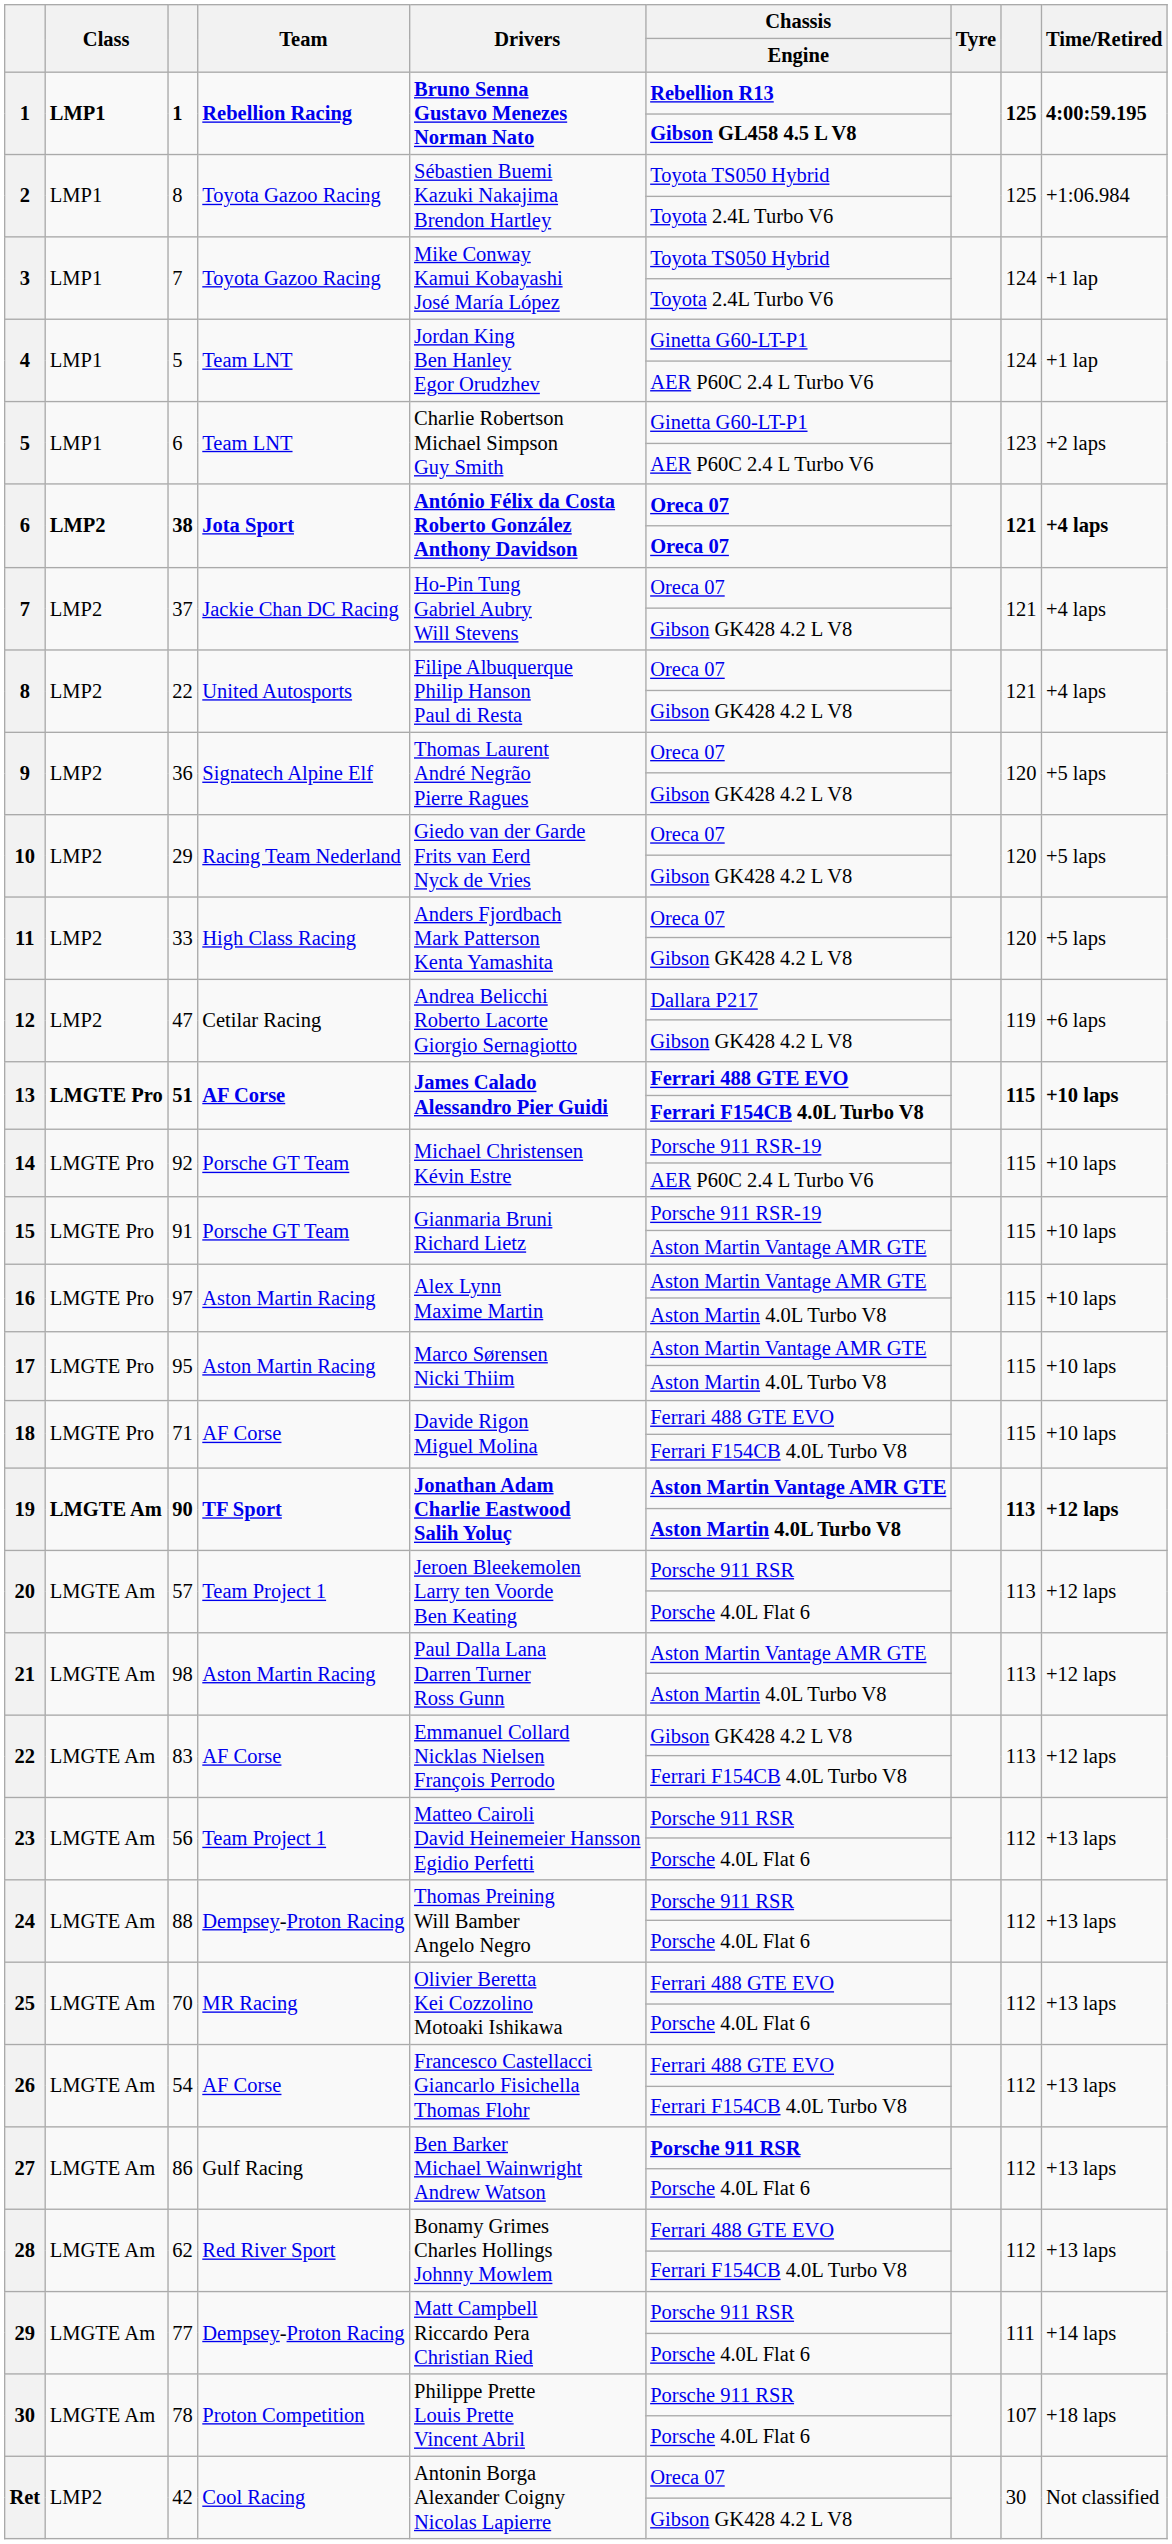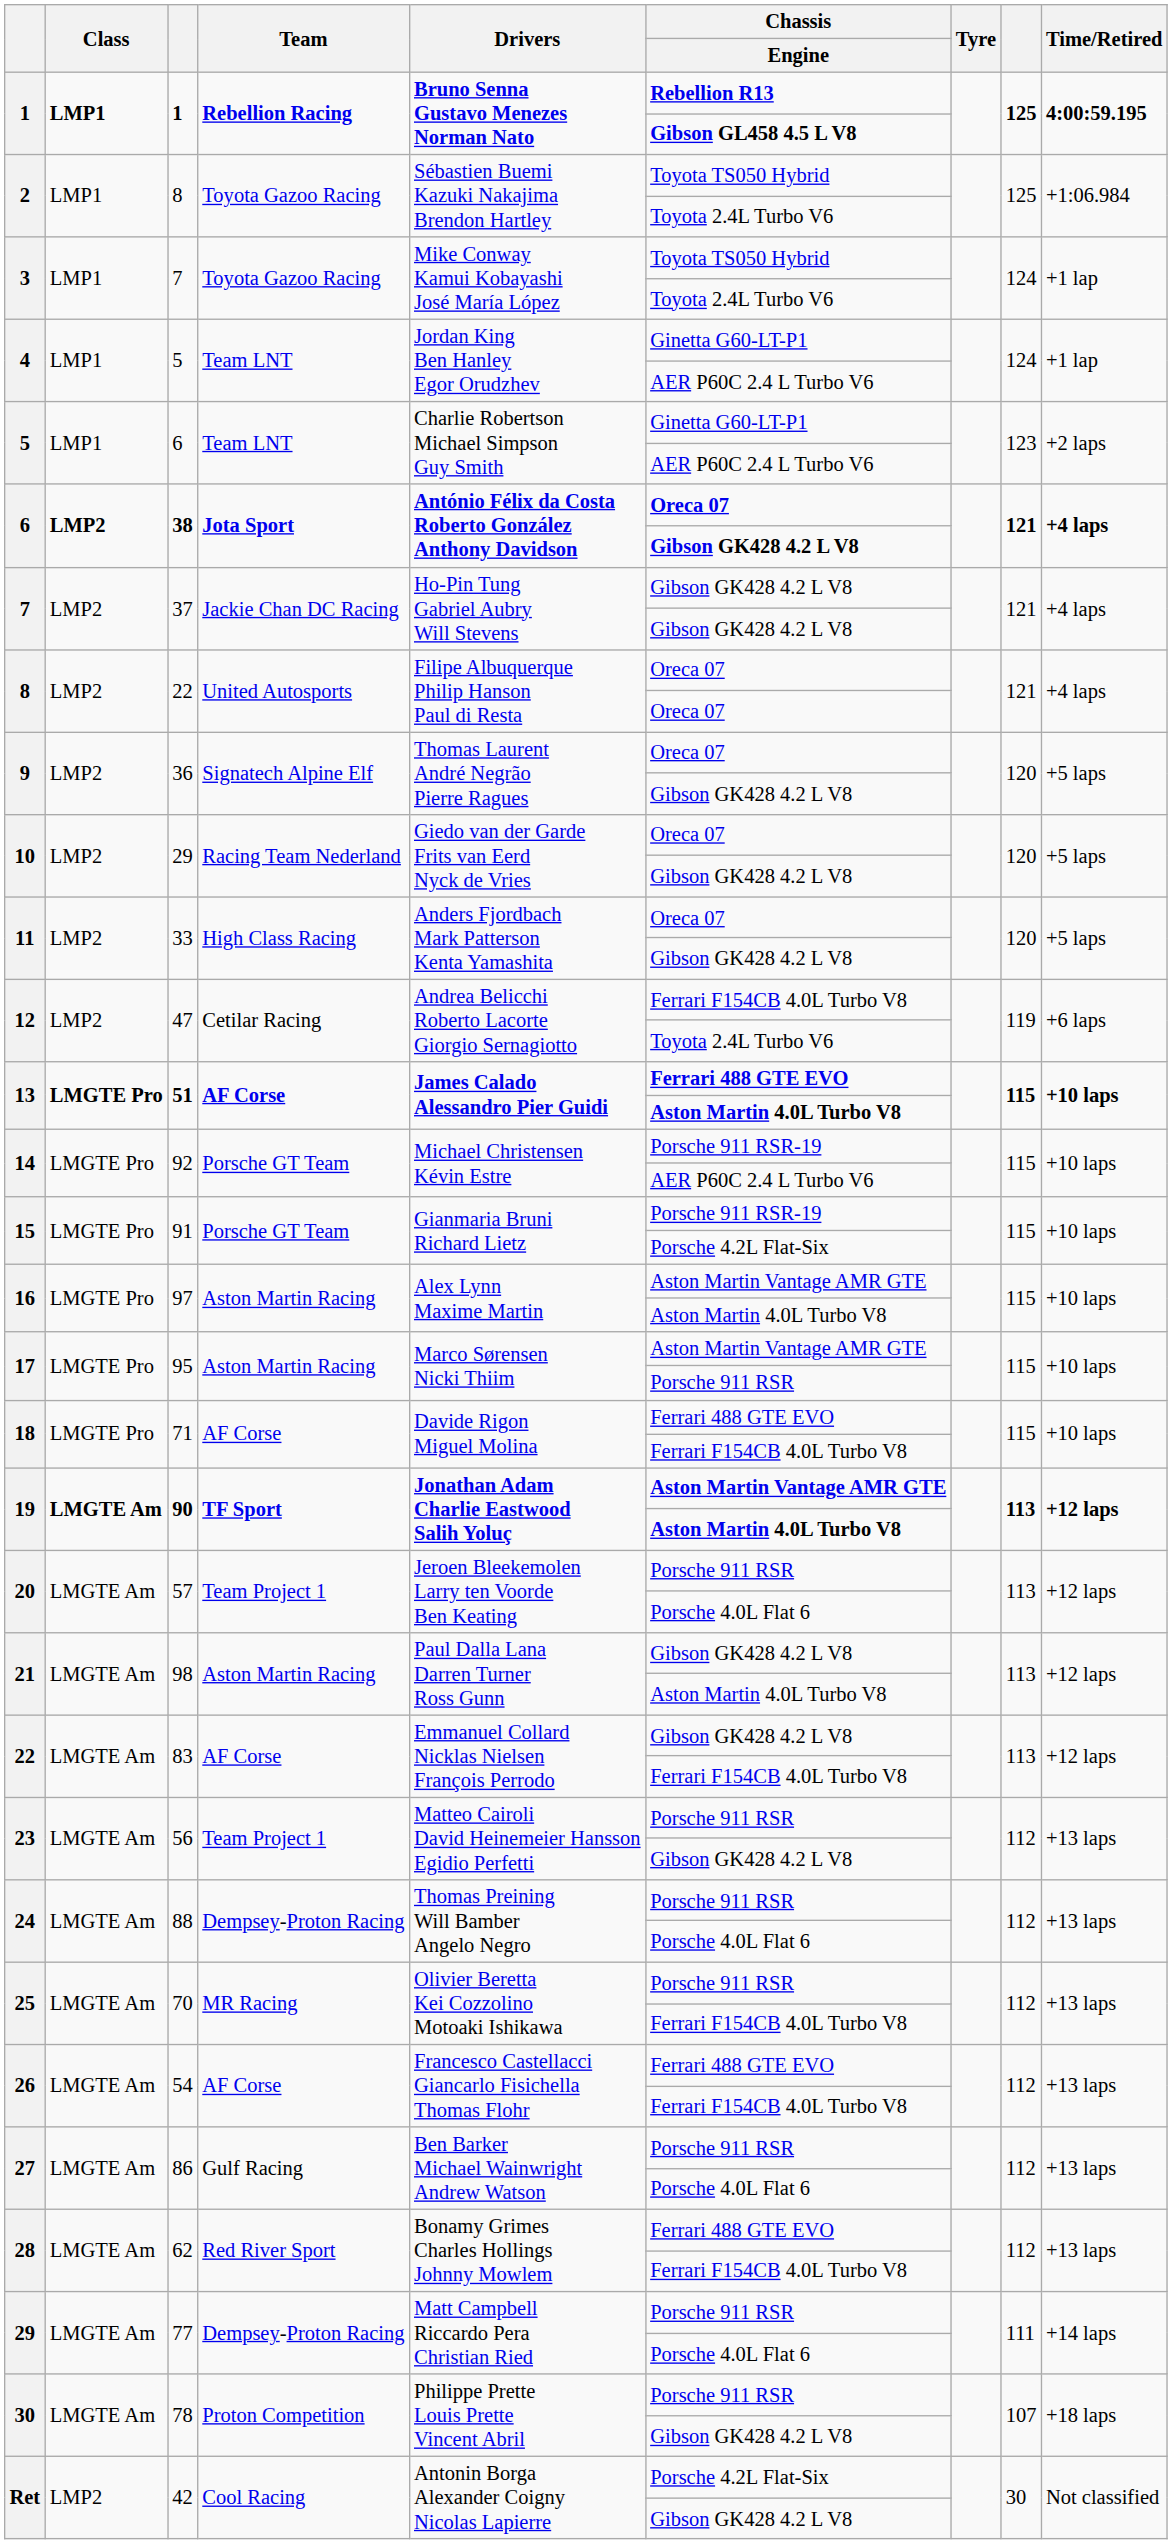row 14 | Chassis / Engine: Oreca 07 -> Gibson GK428 4.2 L V8
row 15 | Chassis / Engine: Oreca 07 -> Gibson GK428 4.2 L V8
row 18 | Chassis / Engine: Gibson GK428 4.2 L V8 -> Oreca 07
row 25 | Chassis / Engine: Dallara P217 -> Ferrari F154CB 4.0L Turbo V8
row 26 | Chassis / Engine: Gibson GK428 4.2 L V8 -> Toyota 2.4L Turbo V6
row 28 | Chassis / Engine: Ferrari F154CB 4.0L Turbo V8 -> Aston Martin 4.0L Turbo V8
row 32 | Chassis / Engine: Aston Martin Vantage AMR GTE -> Porsche 4.2L Flat-Six
row 36 | Chassis / Engine: Aston Martin 4.0L Turbo V8 -> Porsche 911 RSR
row 43 | Chassis / Engine: Aston Martin Vantage AMR GTE -> Gibson GK428 4.2 L V8
row 48 | Chassis / Engine: Porsche 4.0L Flat 6 -> Gibson GK428 4.2 L V8
row 51 | Chassis / Engine: Ferrari 488 GTE EVO -> Porsche 911 RSR
row 52 | Chassis / Engine: Porsche 4.0L Flat 6 -> Ferrari F154CB 4.0L Turbo V8
row 55 | Chassis / Engine: bold -> normal
row 62 | Chassis / Engine: Porsche 4.0L Flat 6 -> Gibson GK428 4.2 L V8
row 63 | Chassis / Engine: Oreca 07 -> Porsche 4.2L Flat-Six
